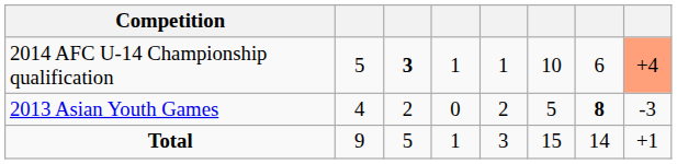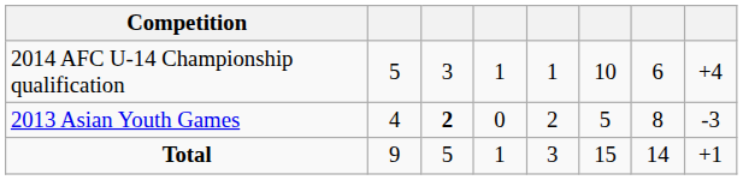2014 AFC U-14 Championship qualification | column 3: bold -> normal
2014 AFC U-14 Championship qualification | column 8: lightsalmon background -> no background
2013 Asian Youth Games | column 3: normal -> bold
2013 Asian Youth Games | column 7: bold -> normal
